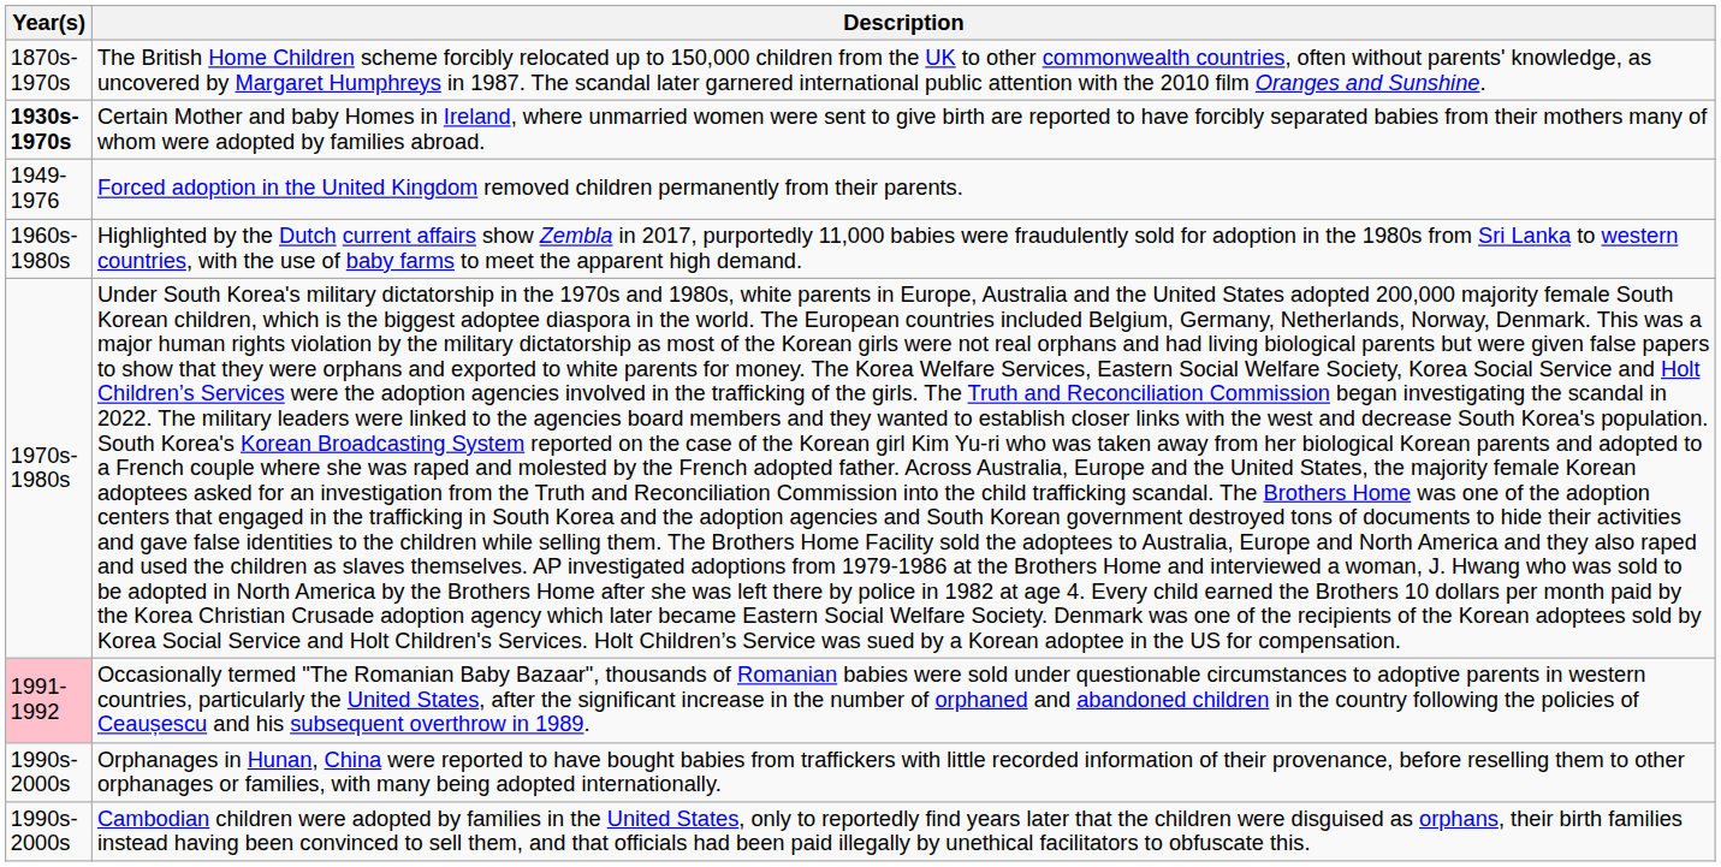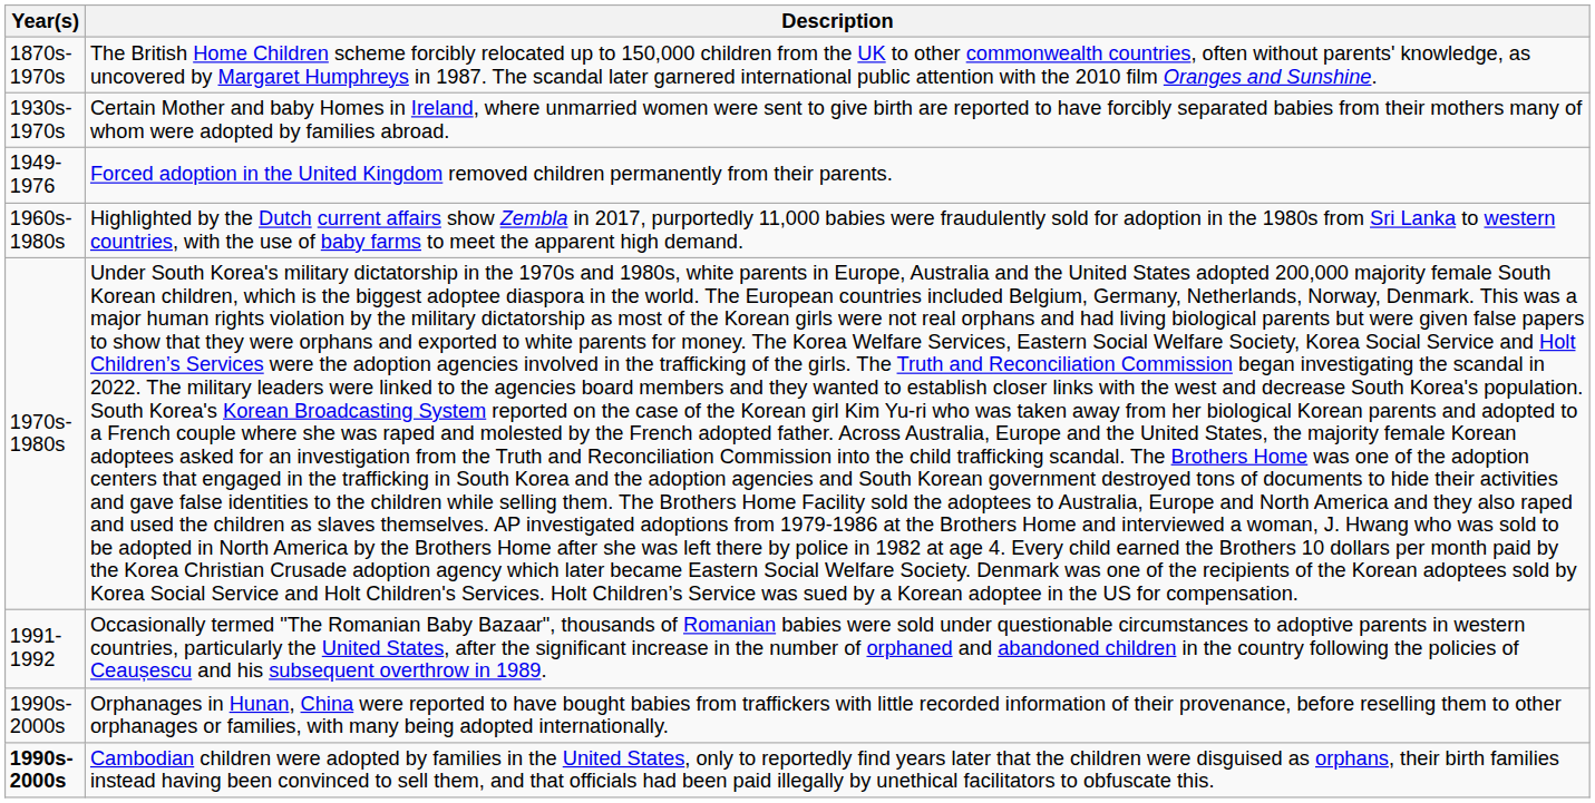row 3 | Year(s): bold -> normal
row 7 | Year(s): pink background -> no background
row 9 | Year(s): normal -> bold
